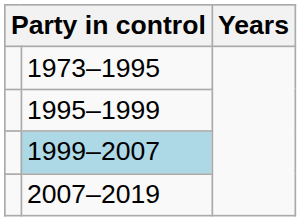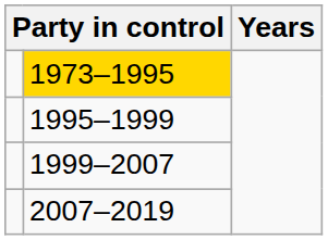1973–1995 | column 2: no background -> gold background
1999–2007 | column 2: lightblue background -> no background
